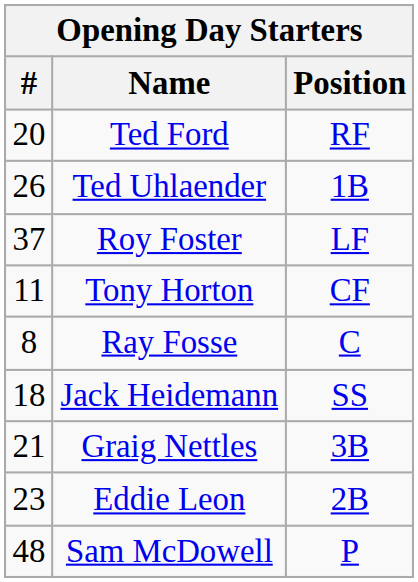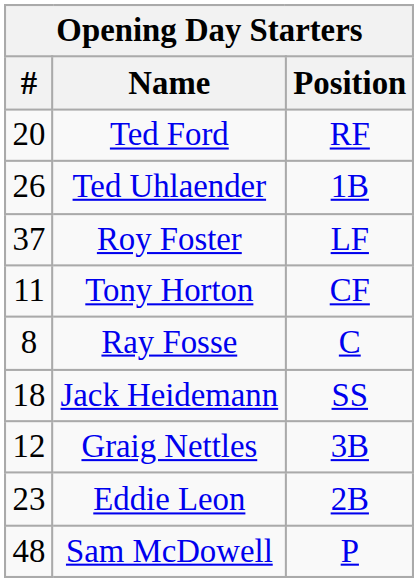Graig Nettles | #: 21 -> 12
